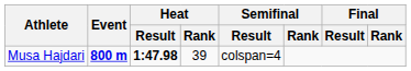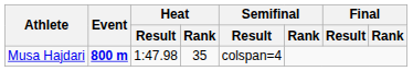Musa Hajdari | Heat / Result: bold -> normal
Musa Hajdari | Heat / Rank: 39 -> 35
